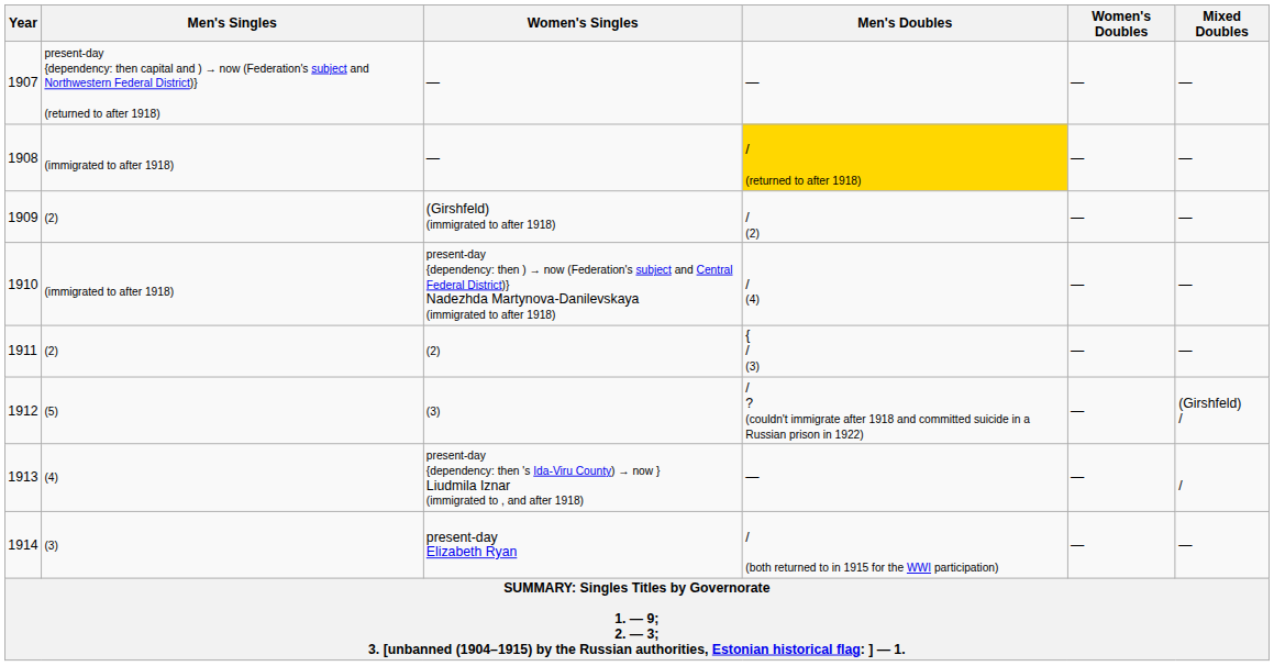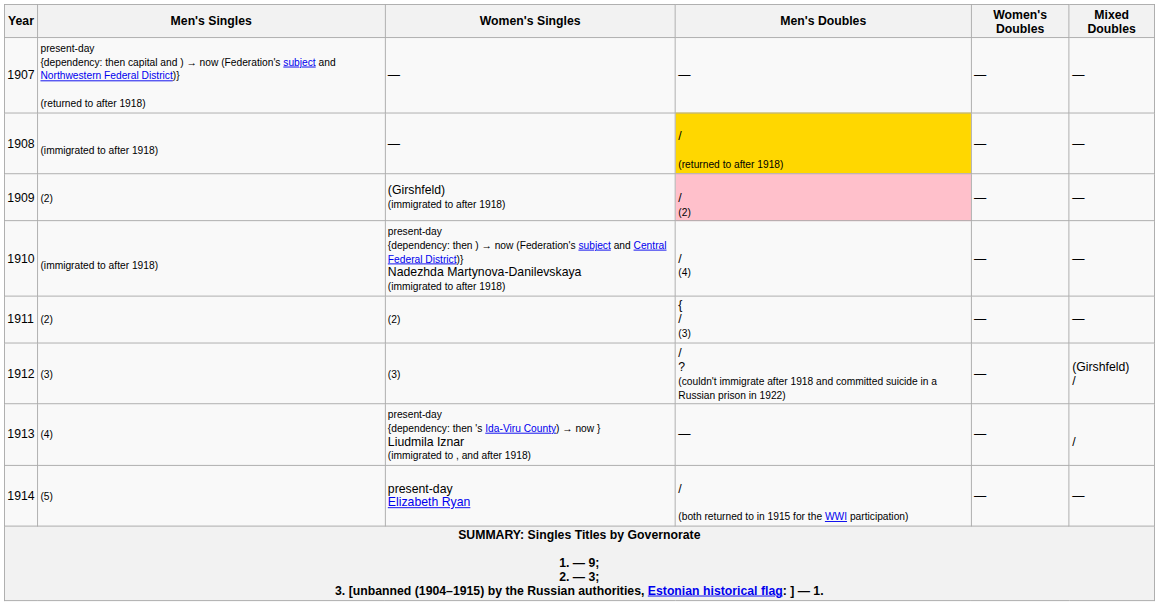1909 | Men's Doubles: no background -> pink background
1912 | Men's Singles: (5) -> (3)
1914 | Men's Singles: (3) -> (5)
